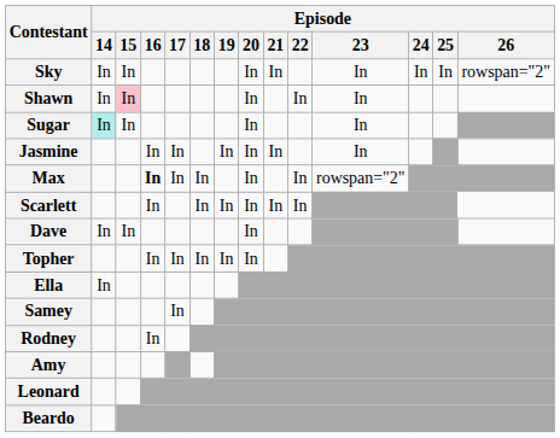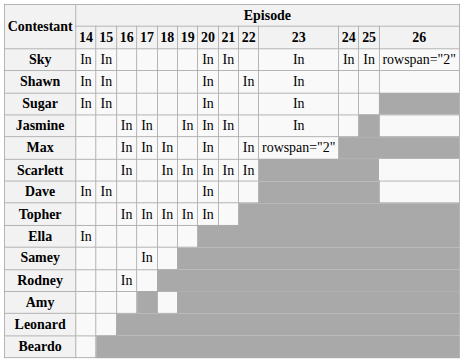Shawn | Episode / 15: pink background -> no background
Sugar | Episode / 14: paleturquoise background -> no background
Max | Episode / 16: bold -> normal
